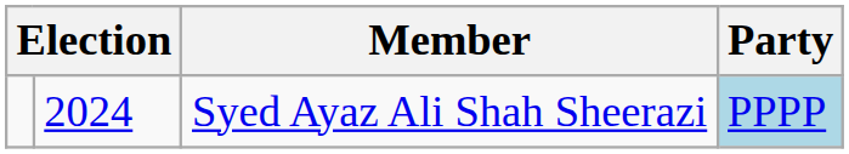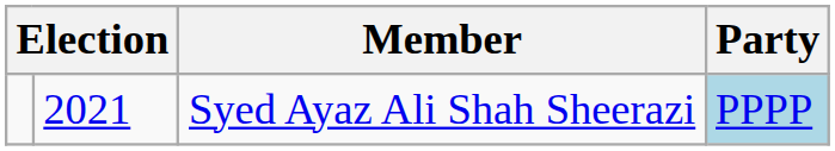Syed Ayaz Ali Shah Sheerazi | column 2: 2024 -> 2021
